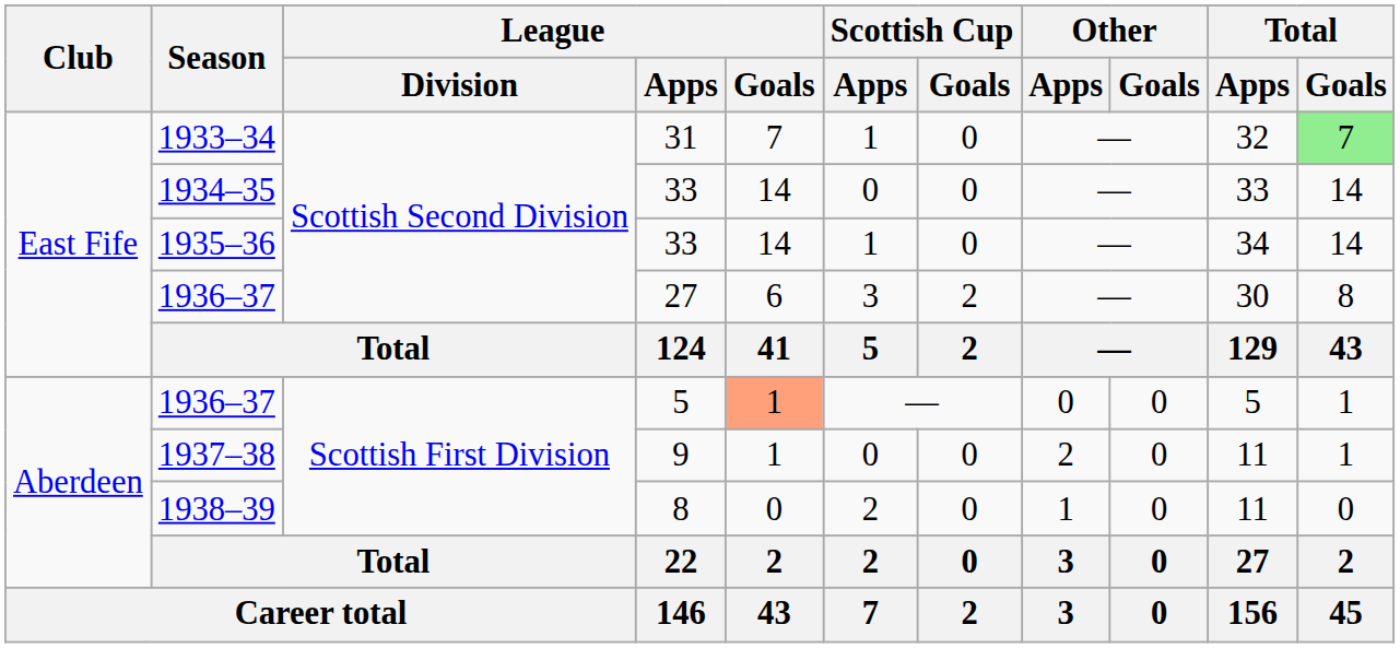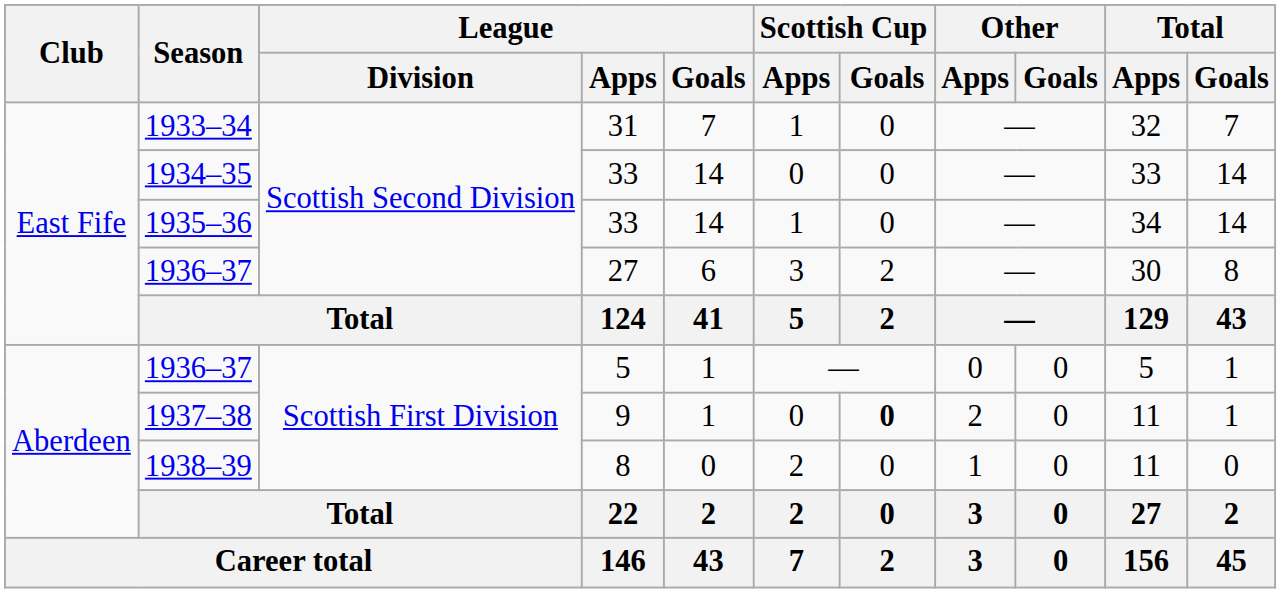1933–34 | Total / Goals: lightgreen background -> no background
1936–37 / 5 | League / Goals: lightsalmon background -> no background
1937–38 | Scottish Cup / Goals: normal -> bold
